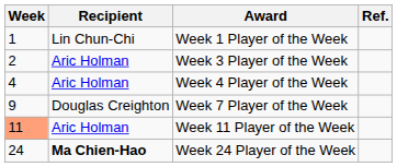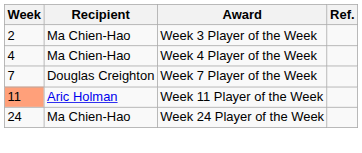- row: 1 | Lin Chun-Chi | Week 1 Player of the Week
Week 3 Player of the Week | Recipient: Aric Holman -> Ma Chien-Hao
Week 4 Player of the Week | Recipient: Aric Holman -> Ma Chien-Hao
Week 7 Player of the Week | Week: 9 -> 7
Week 24 Player of the Week | Recipient: bold -> normal
